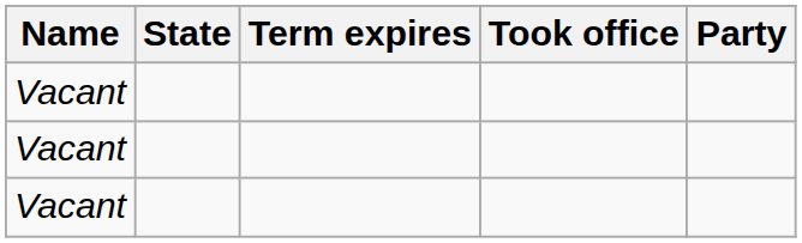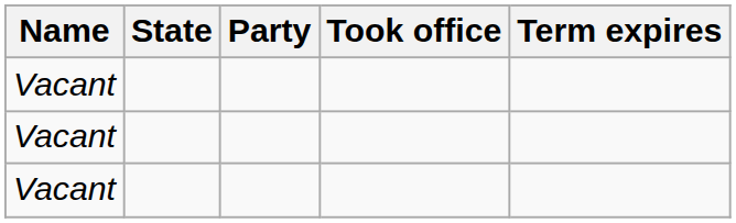columns swapped: Party <-> Term expires
